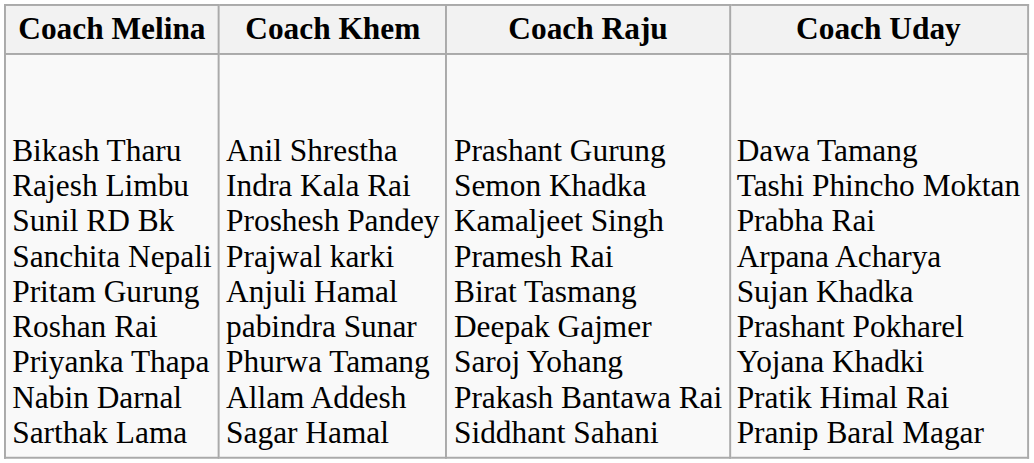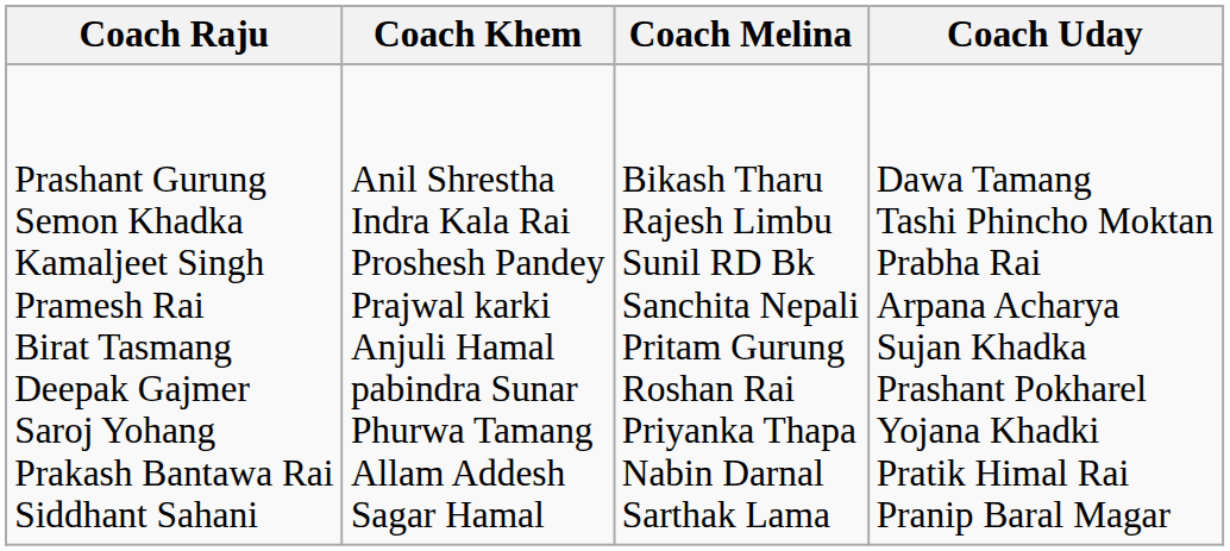columns swapped: Coach Raju <-> Coach Melina
